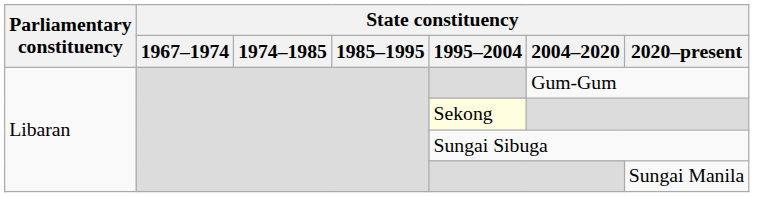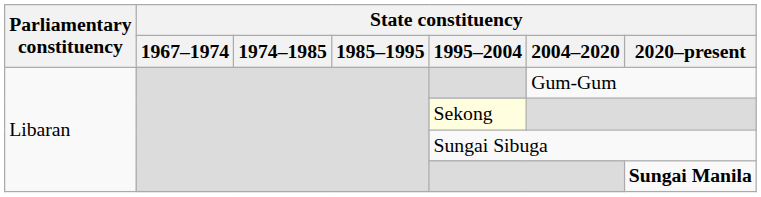row 6 | State constituency / 2020–present: normal -> bold
